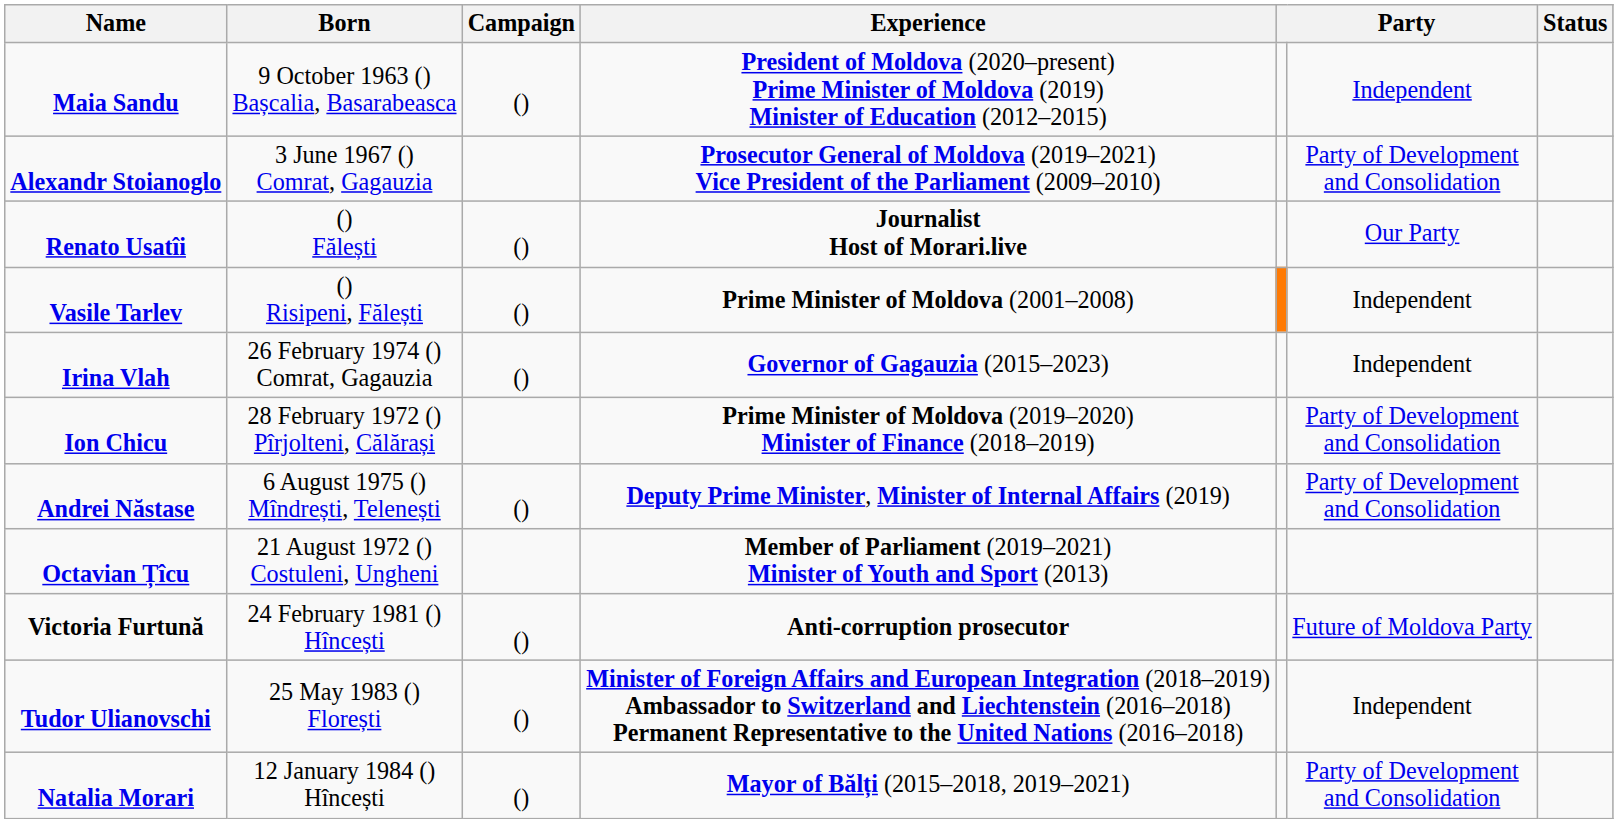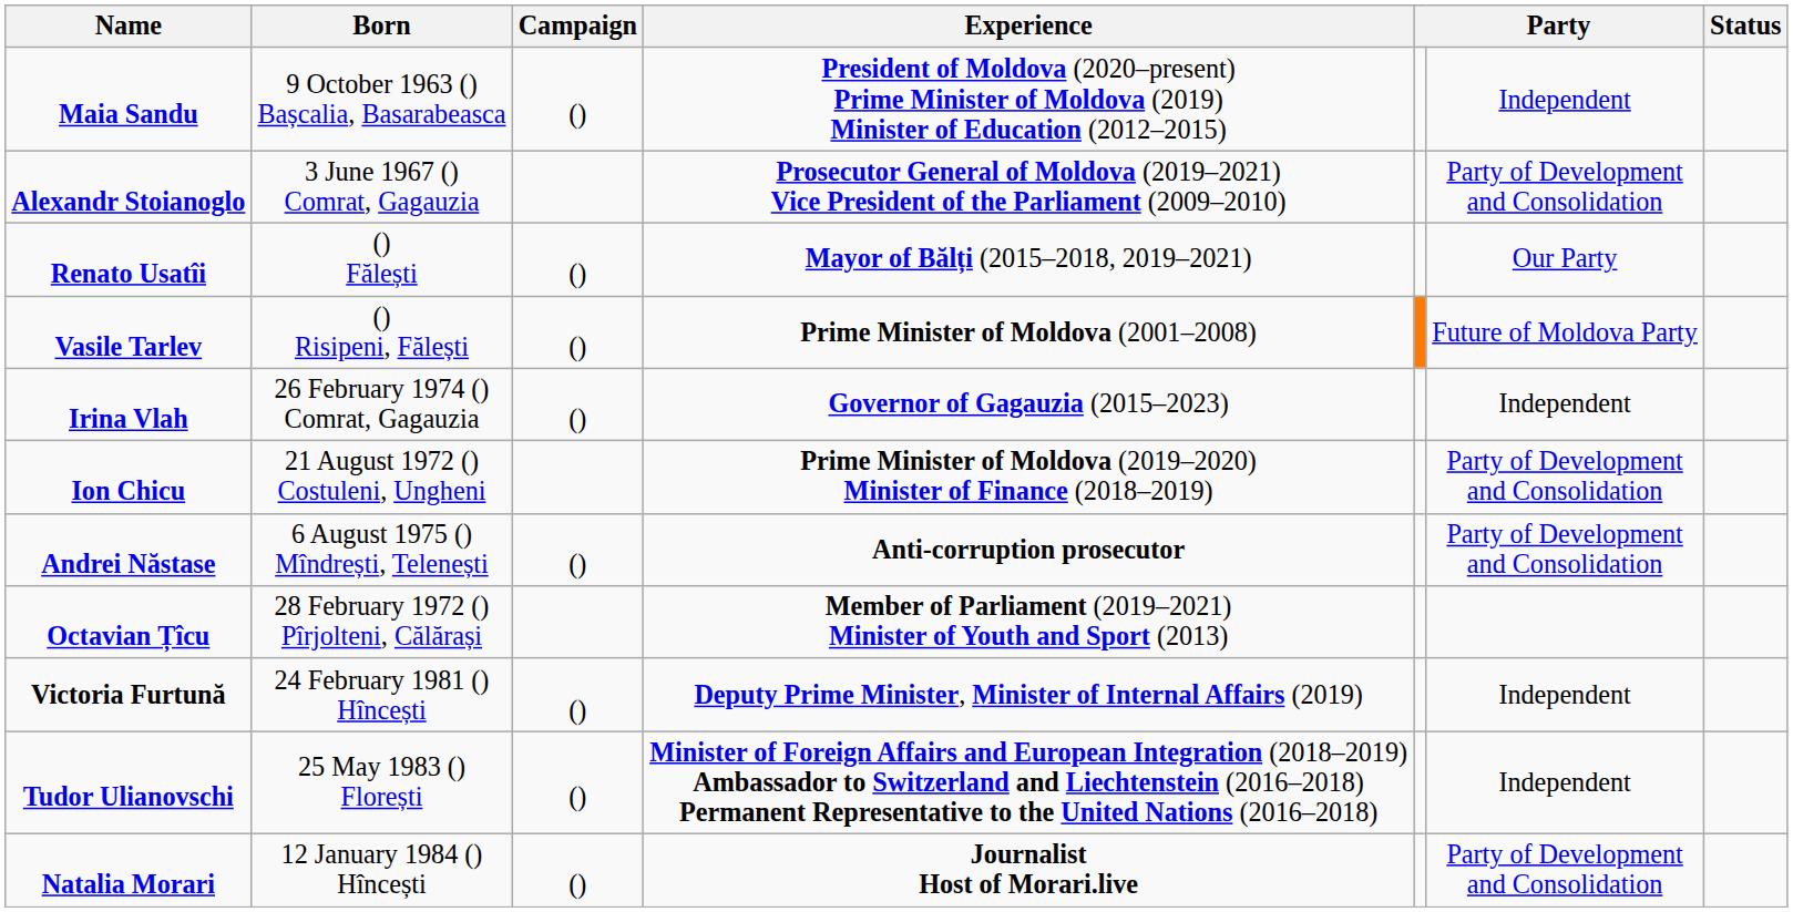Renato Usatîi | Experience: Journalist Host of Morari.live -> Mayor of Bălți (2015–2018, 2019–2021)
Vasile Tarlev | column 6: Independent -> Future of Moldova Party
Ion Chicu | Born: 28 February 1972 () Pîrjolteni, Călărași -> 21 August 1972 () Costuleni, Ungheni
Andrei Năstase | Experience: Deputy Prime Minister, Minister of Internal Affairs (2019) -> Anti-corruption prosecutor
Octavian Țîcu | Born: 21 August 1972 () Costuleni, Ungheni -> 28 February 1972 () Pîrjolteni, Călărași
Victoria Furtună | Experience: Anti-corruption prosecutor -> Deputy Prime Minister, Minister of Internal Affairs (2019)
Victoria Furtună | column 6: Future of Moldova Party -> Independent
Natalia Morari | Experience: Mayor of Bălți (2015–2018, 2019–2021) -> Journalist Host of Morari.live
